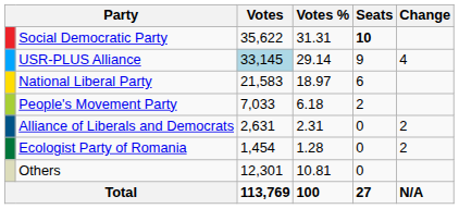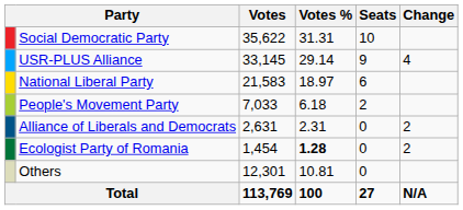Social Democratic Party | Seats: bold -> normal
USR-PLUS Alliance | Votes: lightblue background -> no background
Ecologist Party of Romania | Votes %: normal -> bold
